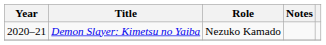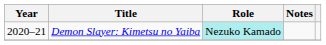Demon Slayer: Kimetsu no Yaiba | Role: no background -> paleturquoise background
